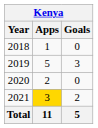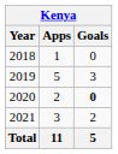2020 | Goals: normal -> bold
2021 | Apps: gold background -> no background
